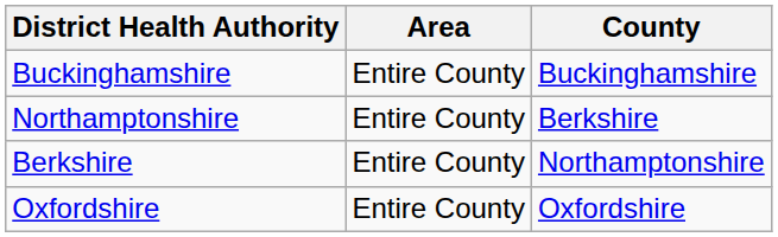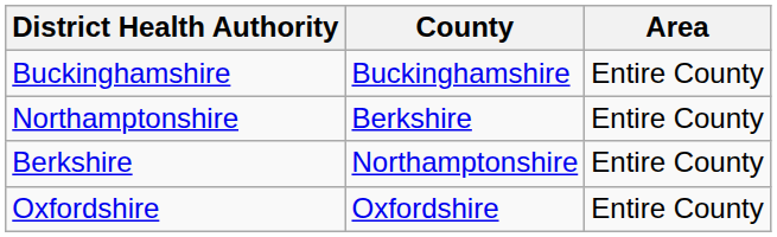columns swapped: County <-> Area
